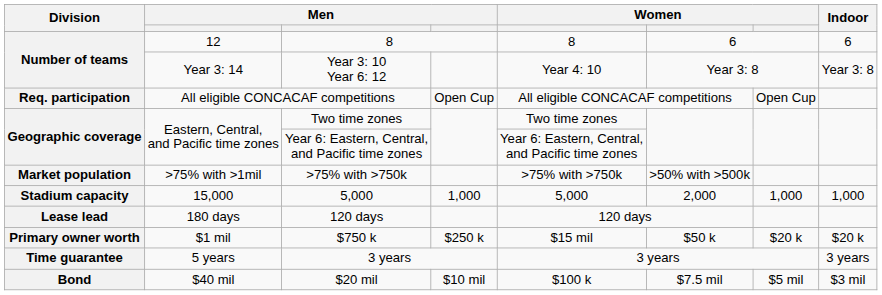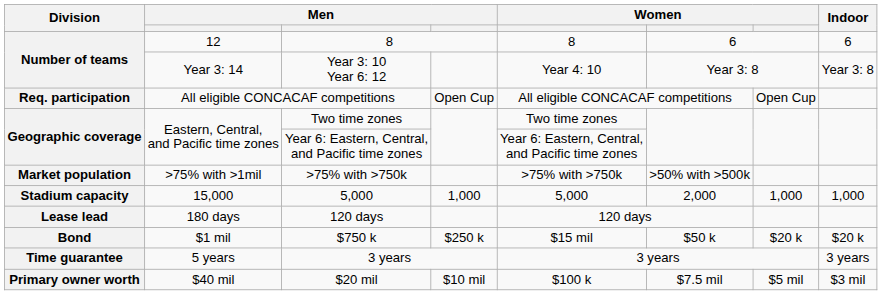$750 k | Division: Primary owner worth -> Bond
$20 mil | Division: Bond -> Primary owner worth
